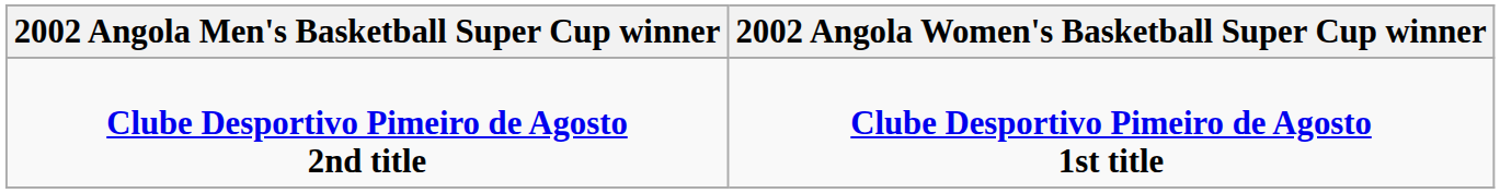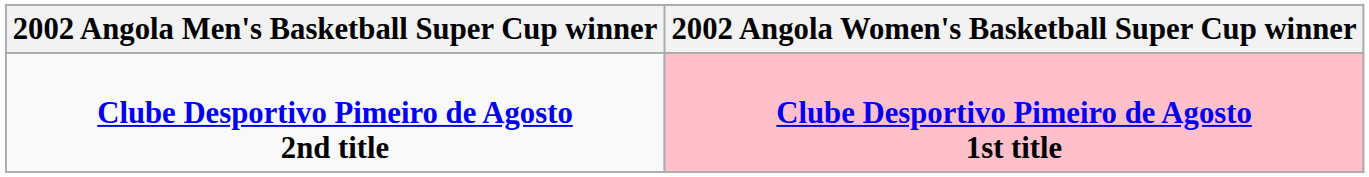Clube Desportivo Pimeiro de Agosto 2nd title | 2002 Angola Women's Basketball Super Cup winner: no background -> pink background
